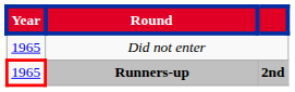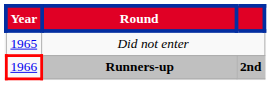Runners-up | Year: 1965 -> 1966
